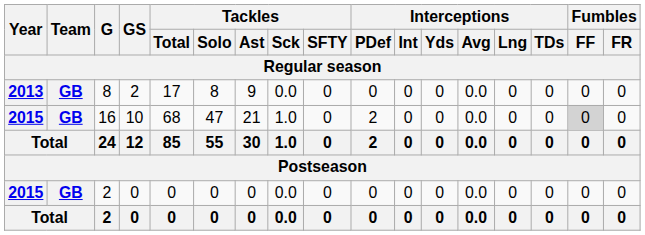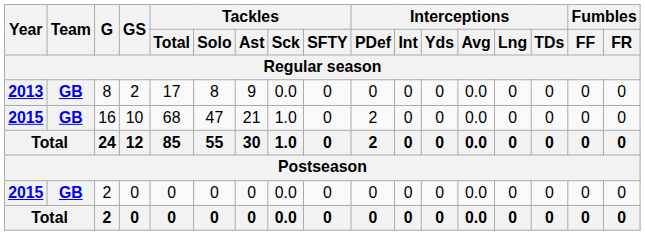16 | Fumbles / FF: lightgrey background -> no background
